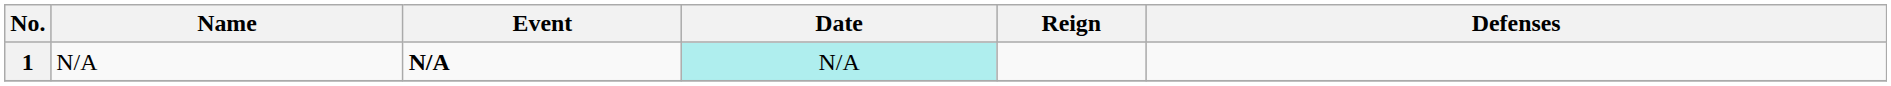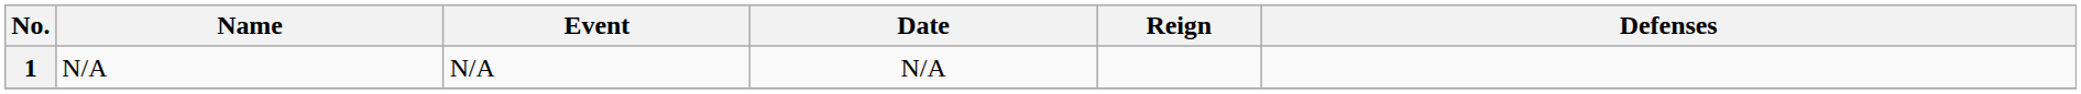1 | Event: bold -> normal
1 | Date: paleturquoise background -> no background
